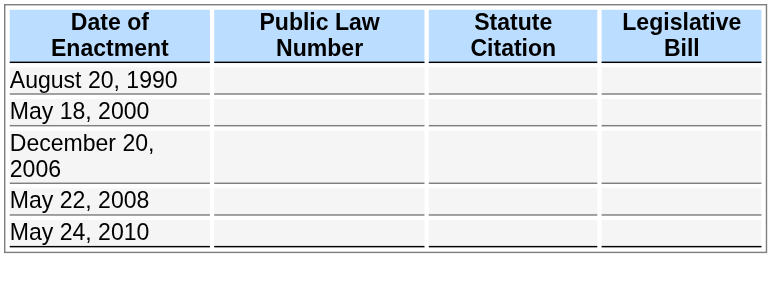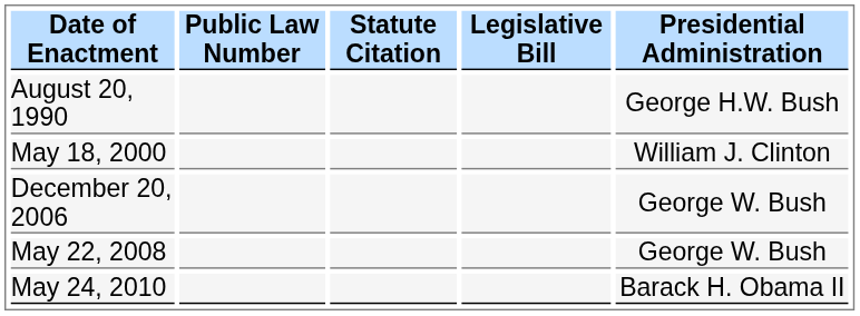+ column: Presidential Administration | George H.W. Bush | William J. Clinton | George W. Bush | George W. Bush | Barack H. Obama II
